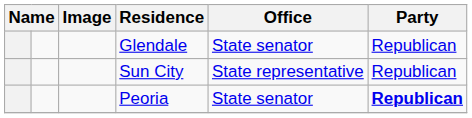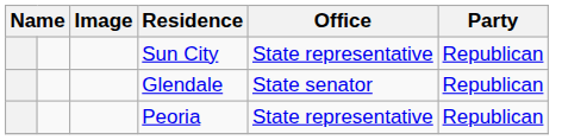rows swapped: Glendale <-> Sun City
Peoria | Office: State senator -> State representative
Peoria | Party: bold -> normal
